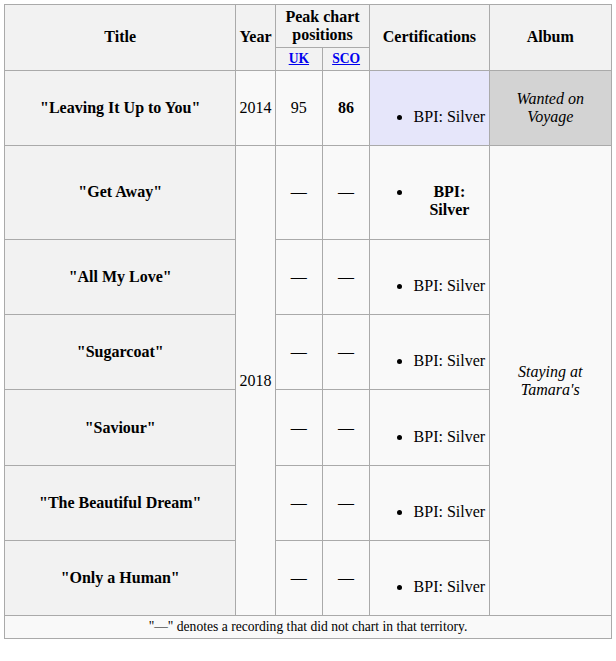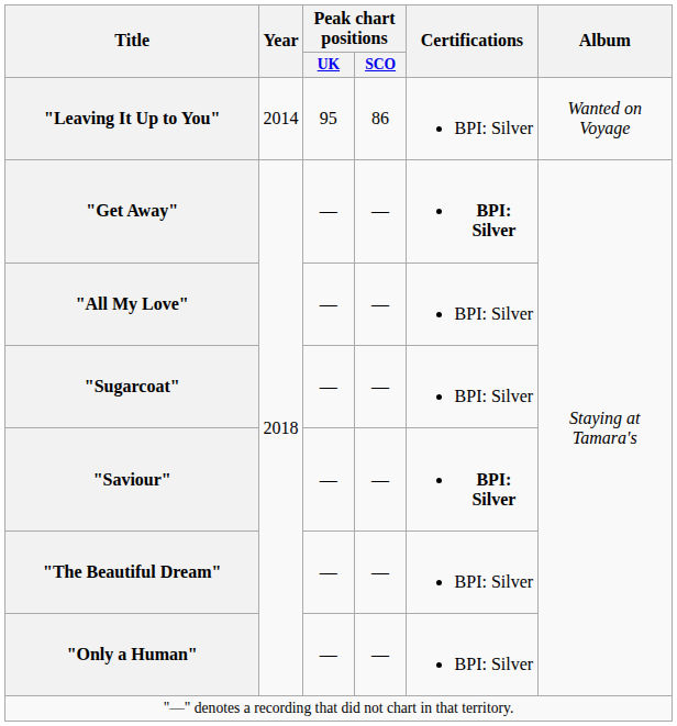"Leaving It Up to You" | Peak chart positions / SCO: bold -> normal
"Leaving It Up to You" | Certifications: lavender background -> no background
"Leaving It Up to You" | Album: lightgrey background -> no background
"Saviour" | Certifications: normal -> bold
